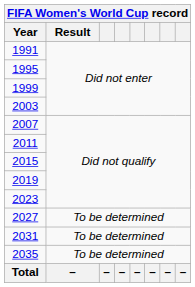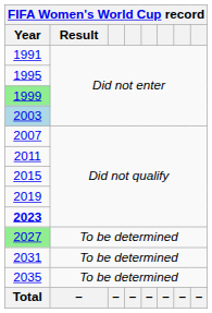1999 | Year: no background -> lightgreen background
2003 | Year: no background -> lightblue background
2023 | Year: normal -> bold
2027 | Year: no background -> lightgreen background
